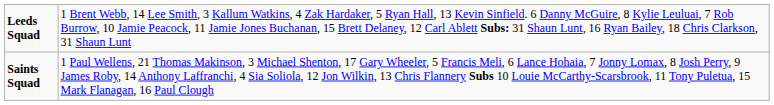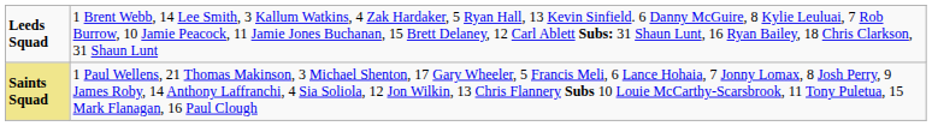Saints Squad | column 1: no background -> khaki background
